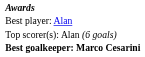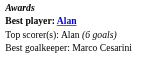Best player: Alan | Awards: normal -> bold
Best goalkeeper: Marco Cesarini | Awards: bold -> normal
